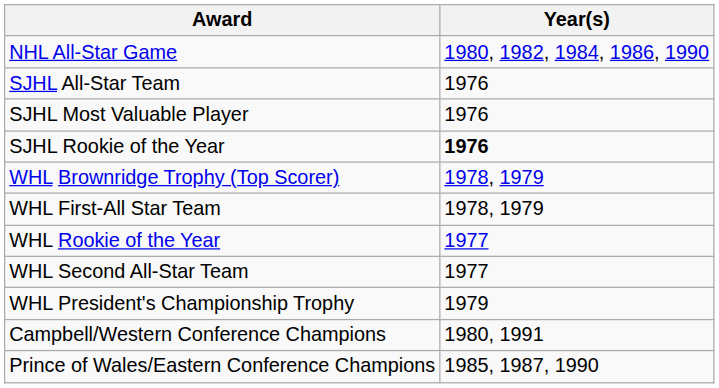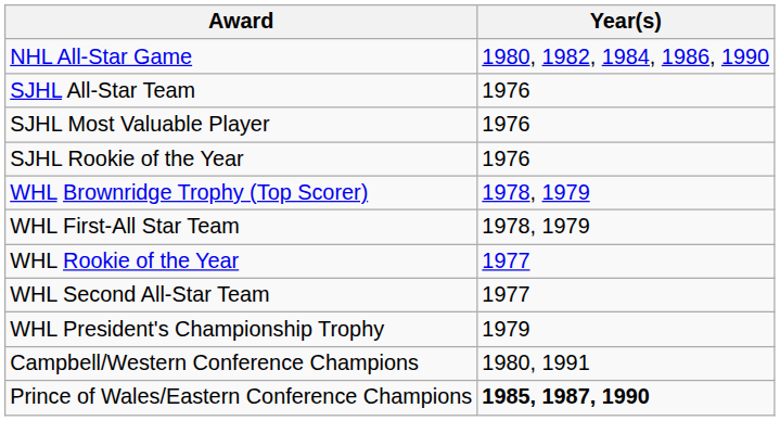SJHL Rookie of the Year | Year(s): bold -> normal
Prince of Wales/Eastern Conference Champions | Year(s): normal -> bold
